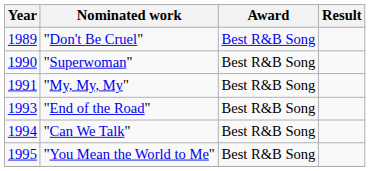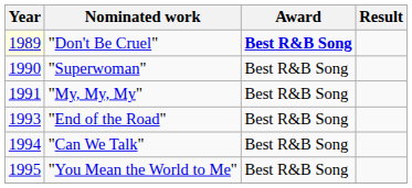"Don't Be Cruel" | Year: no background -> lightyellow background
"Don't Be Cruel" | Award: normal -> bold
